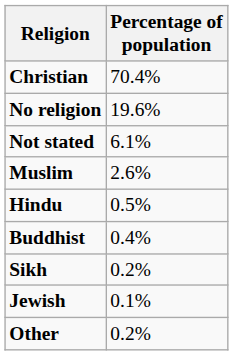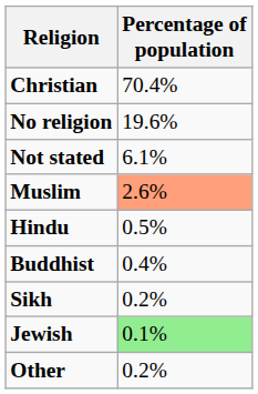Muslim | Percentage of population: no background -> lightsalmon background
Jewish | Percentage of population: no background -> lightgreen background
